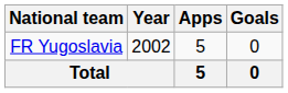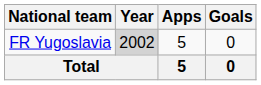FR Yugoslavia | Year: no background -> lightgrey background
